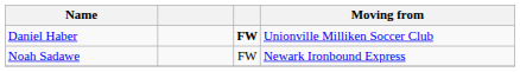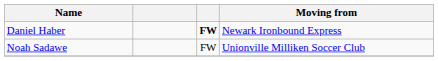Daniel Haber | Moving from: Unionville Milliken Soccer Club -> Newark Ironbound Express
Noah Sadawe | Moving from: Newark Ironbound Express -> Unionville Milliken Soccer Club
